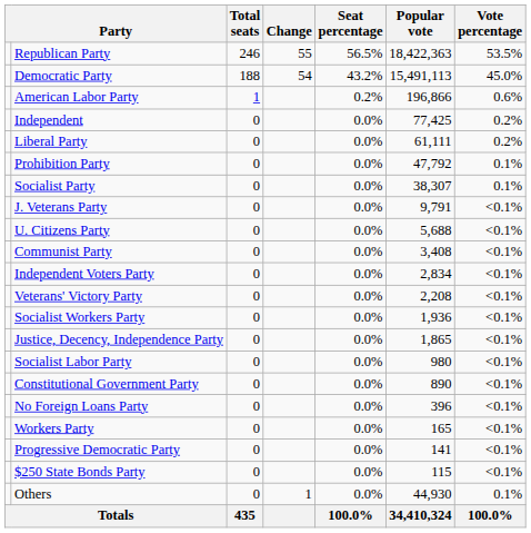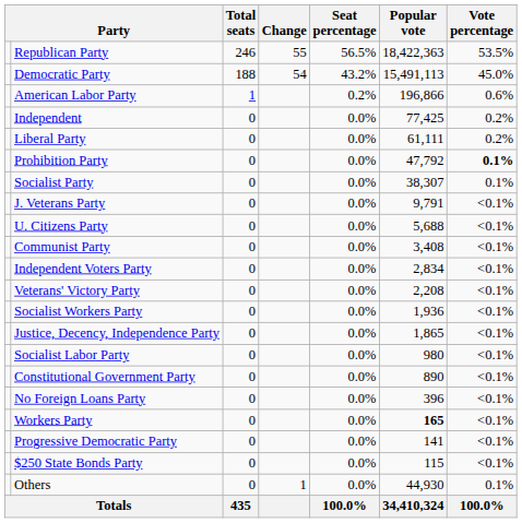Prohibition Party | Vote percentage: normal -> bold
Workers Party | Popular vote: normal -> bold
